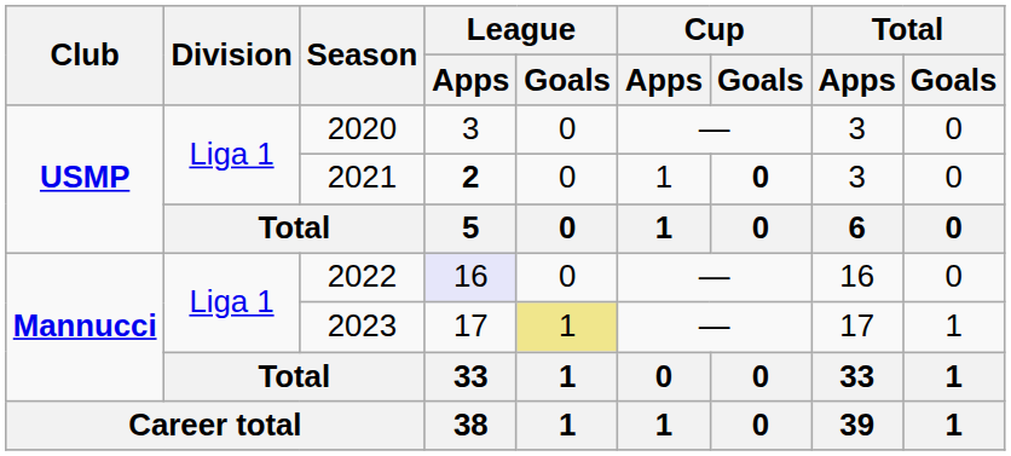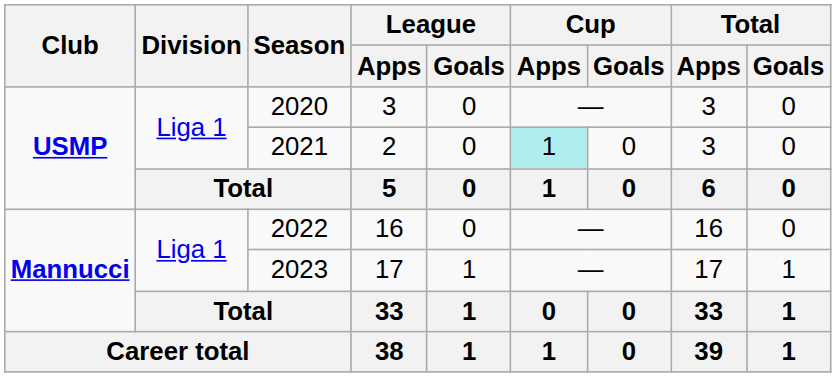2021 | League / Apps: bold -> normal
2021 | Cup / Apps: no background -> paleturquoise background
2021 | Cup / Goals: bold -> normal
2022 | League / Apps: lavender background -> no background
2023 | League / Goals: khaki background -> no background
